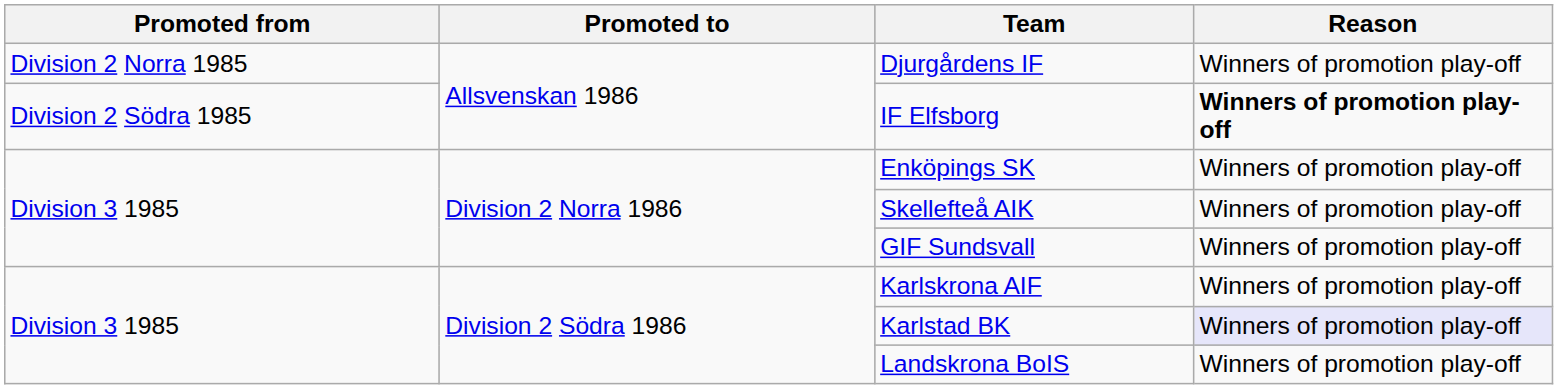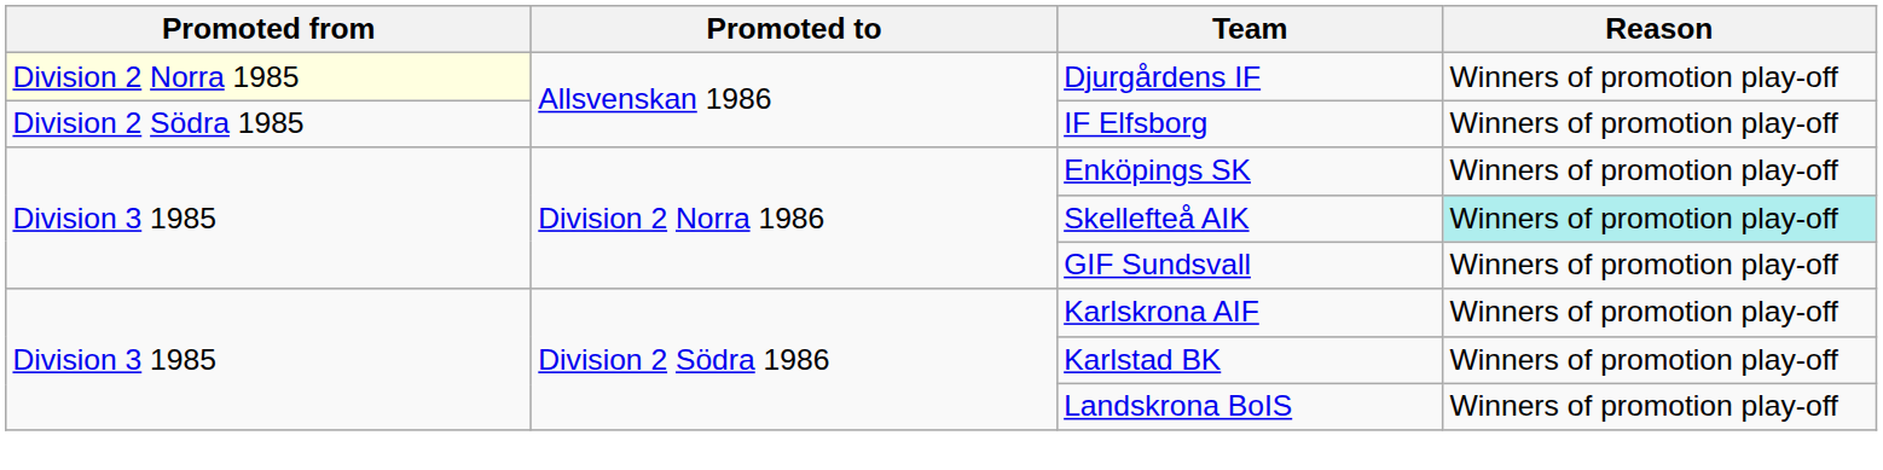Djurgårdens IF | Promoted from: no background -> lightyellow background
IF Elfsborg | Reason: bold -> normal
Skellefteå AIK | Reason: no background -> paleturquoise background
Karlstad BK | Reason: lavender background -> no background
